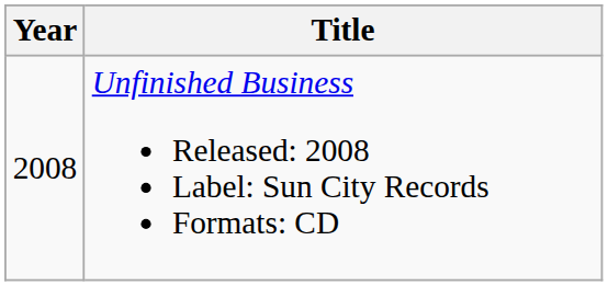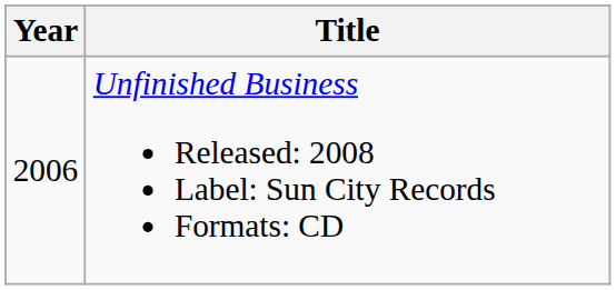row 2 | Year: 2008 -> 2006
